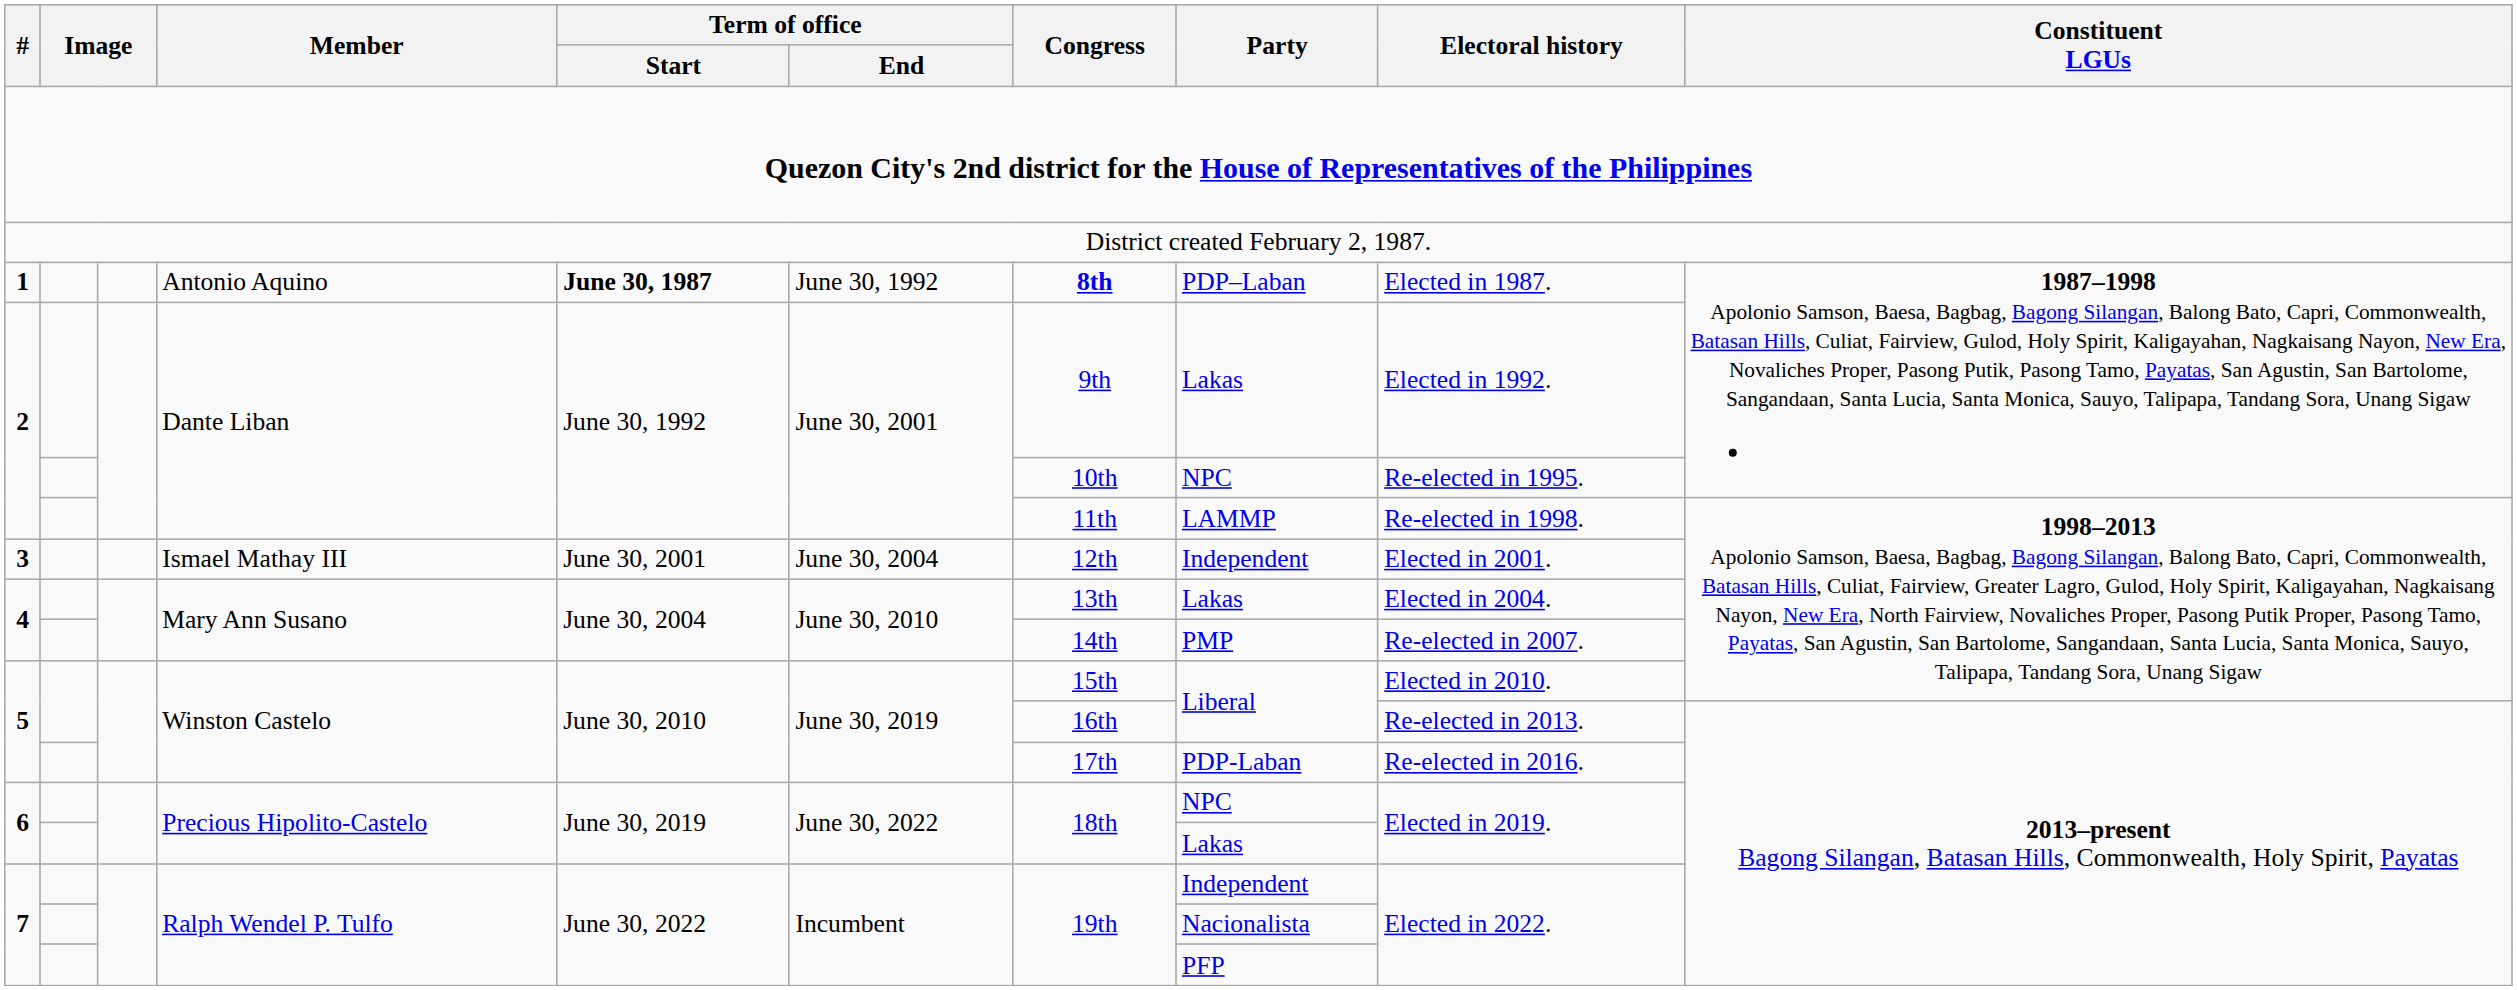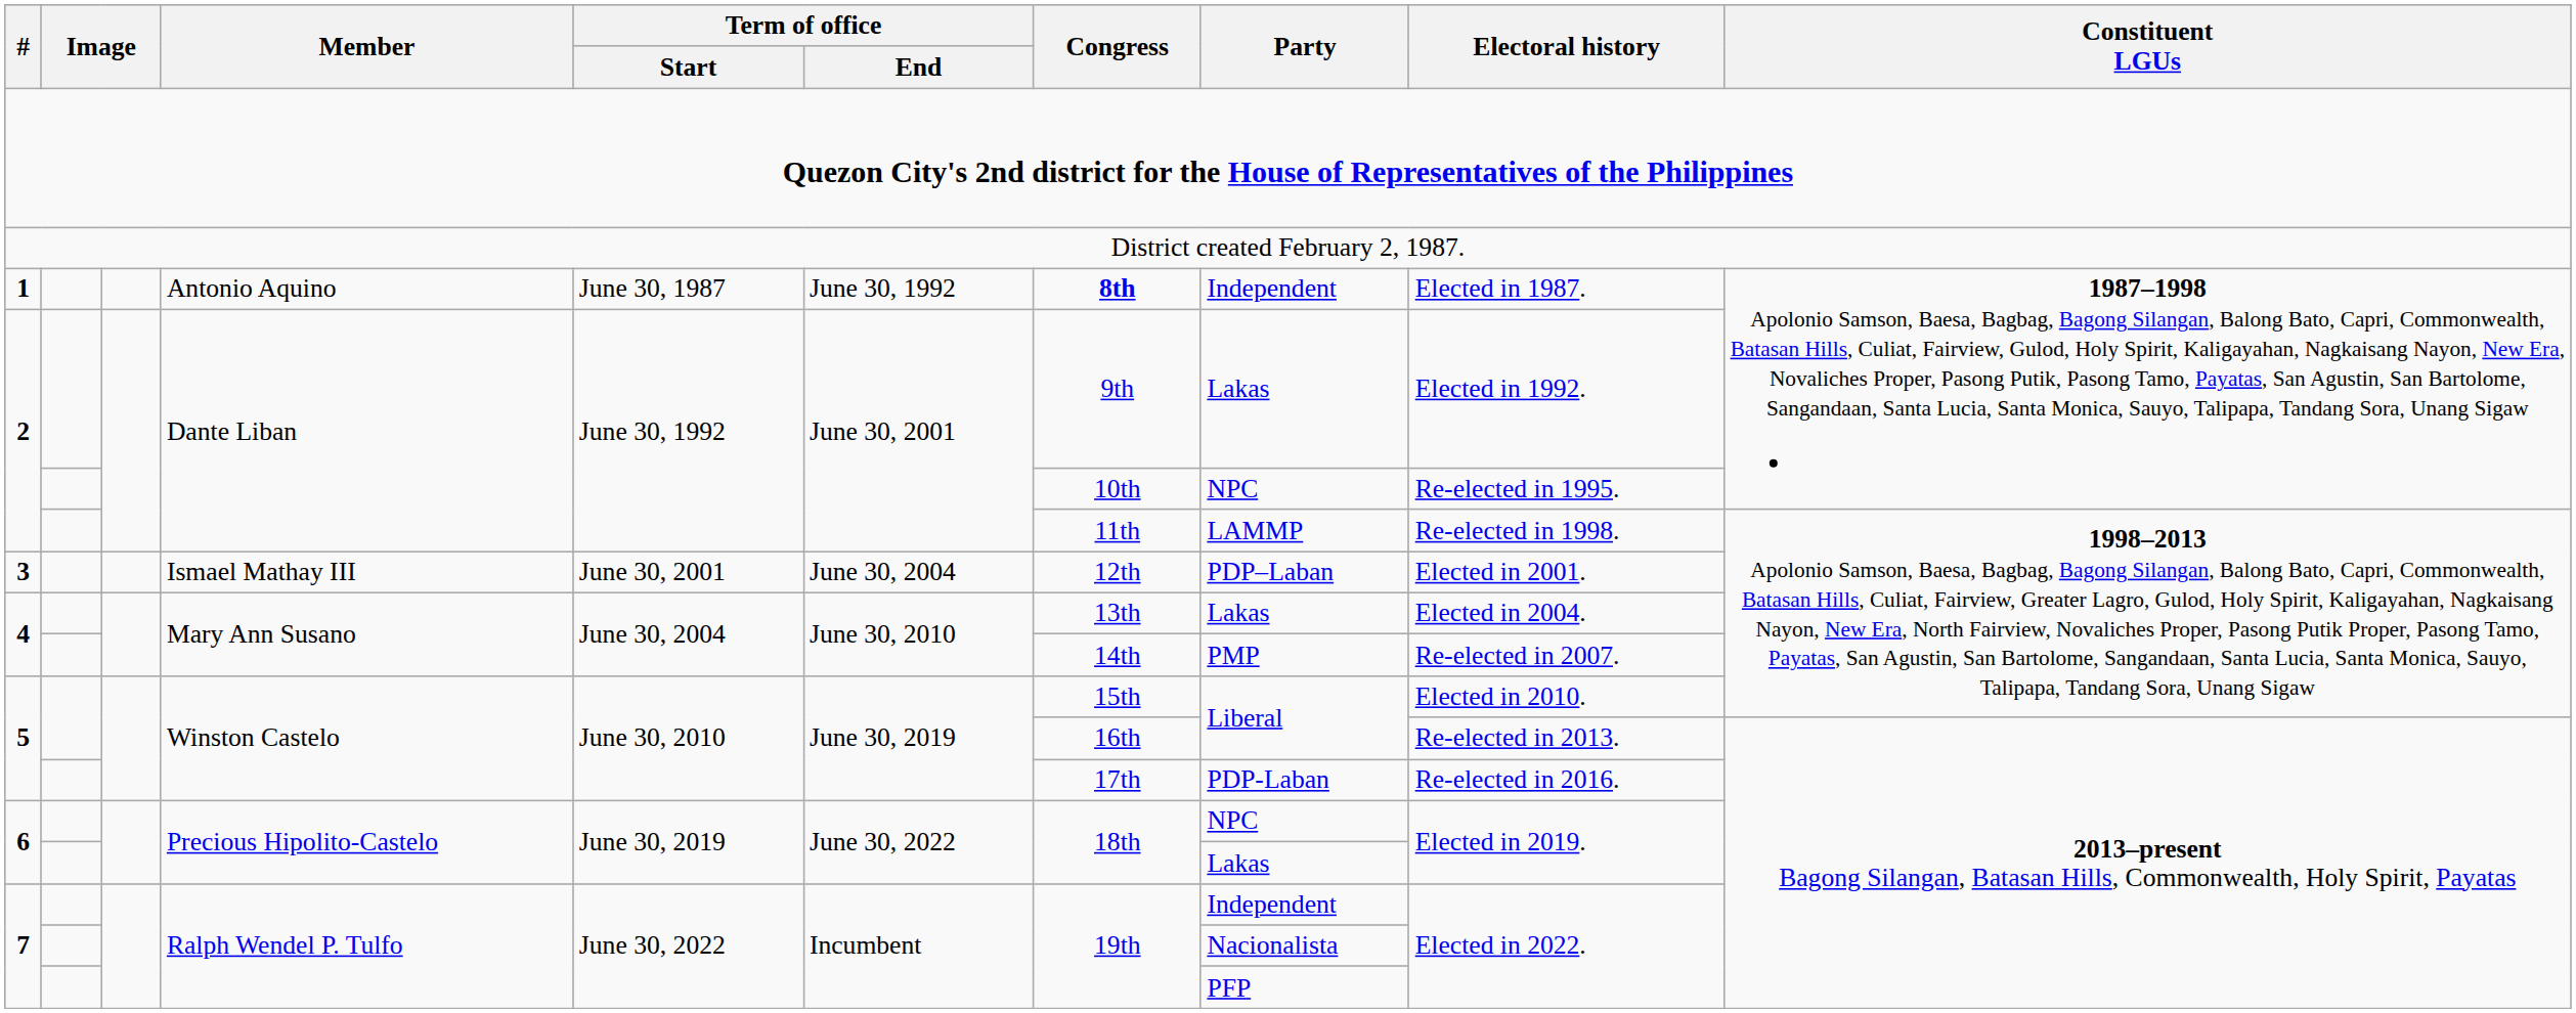1 | Term of office / Start: bold -> normal
1 | Party: PDP–Laban -> Independent
3 | Party: Independent -> PDP–Laban
